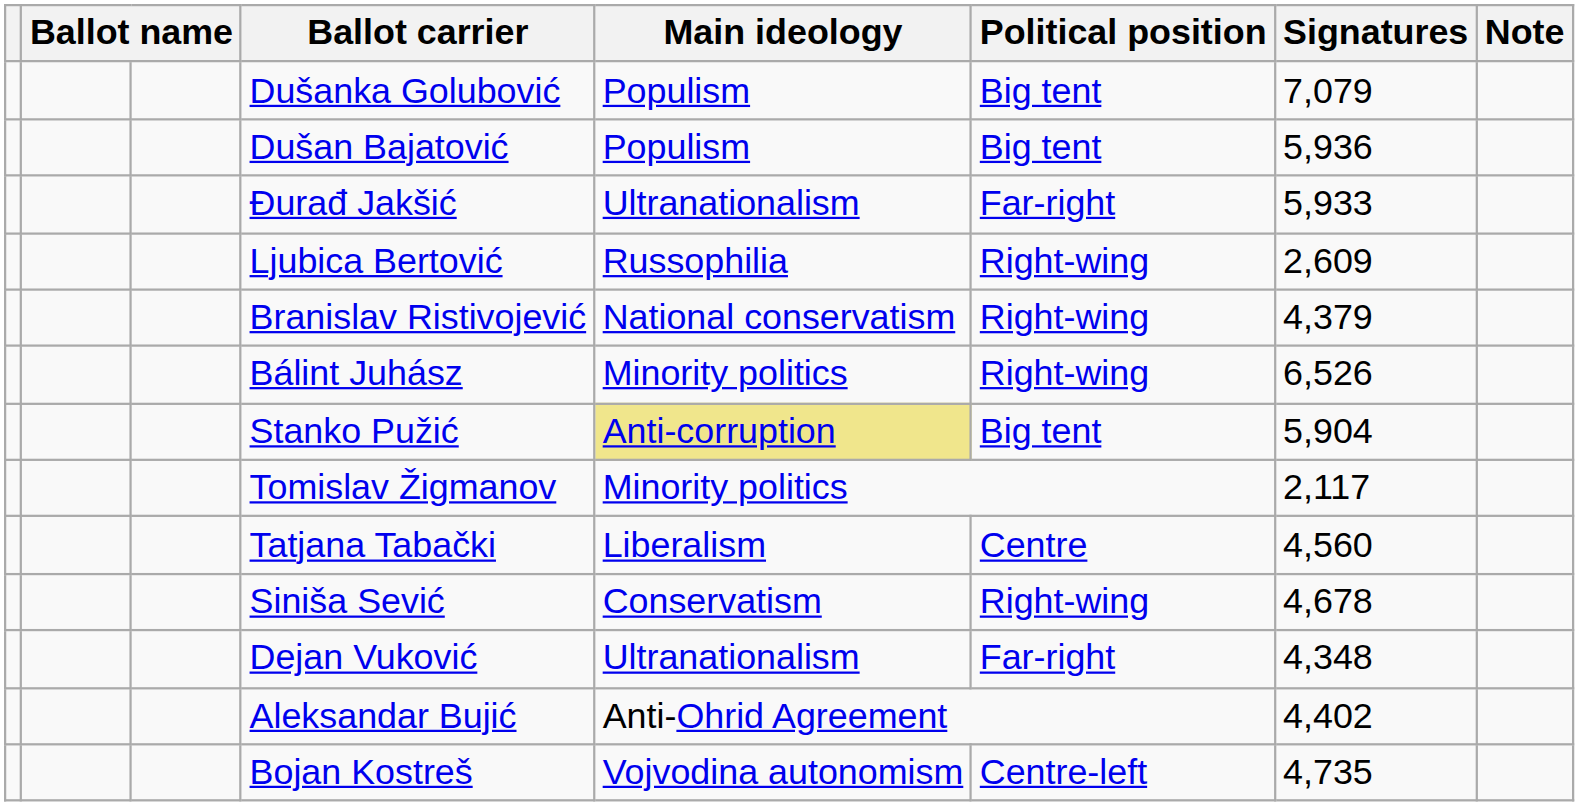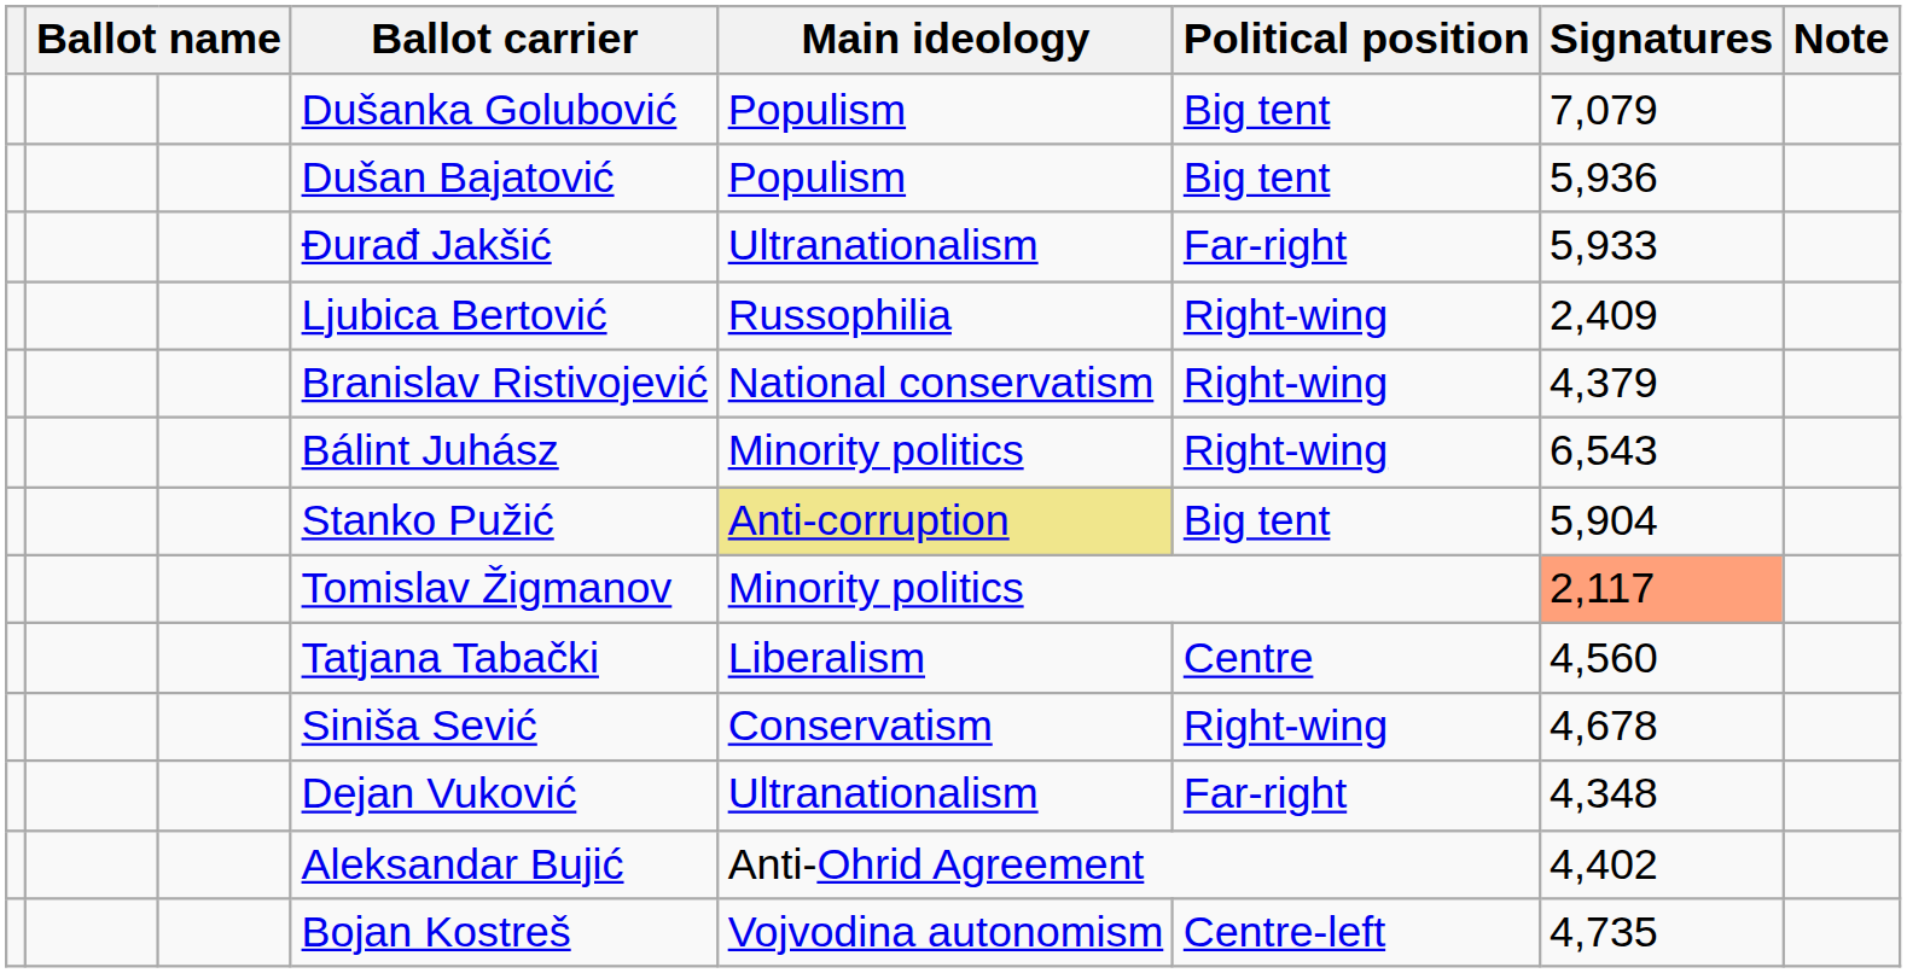Ljubica Bertović | Signatures: 2,609 -> 2,409
Bálint Juhász | Signatures: 6,526 -> 6,543
Tomislav Žigmanov | Signatures: no background -> lightsalmon background
